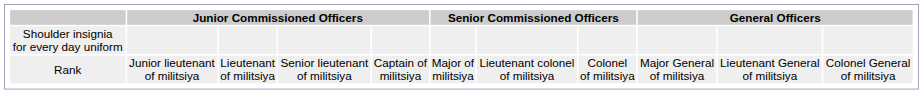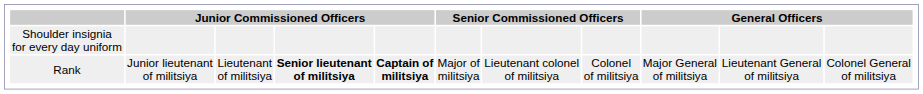Rank | column 4: normal -> bold
Rank | column 5: normal -> bold
